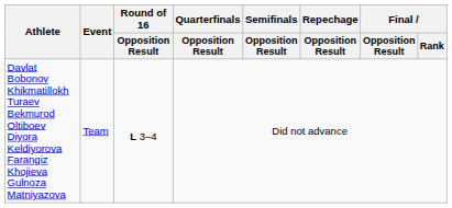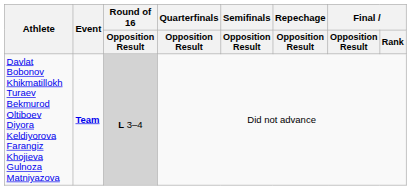row 3 | Event: normal -> bold
row 3 | Round of 16 / Opposition Result: no background -> lightgrey background
